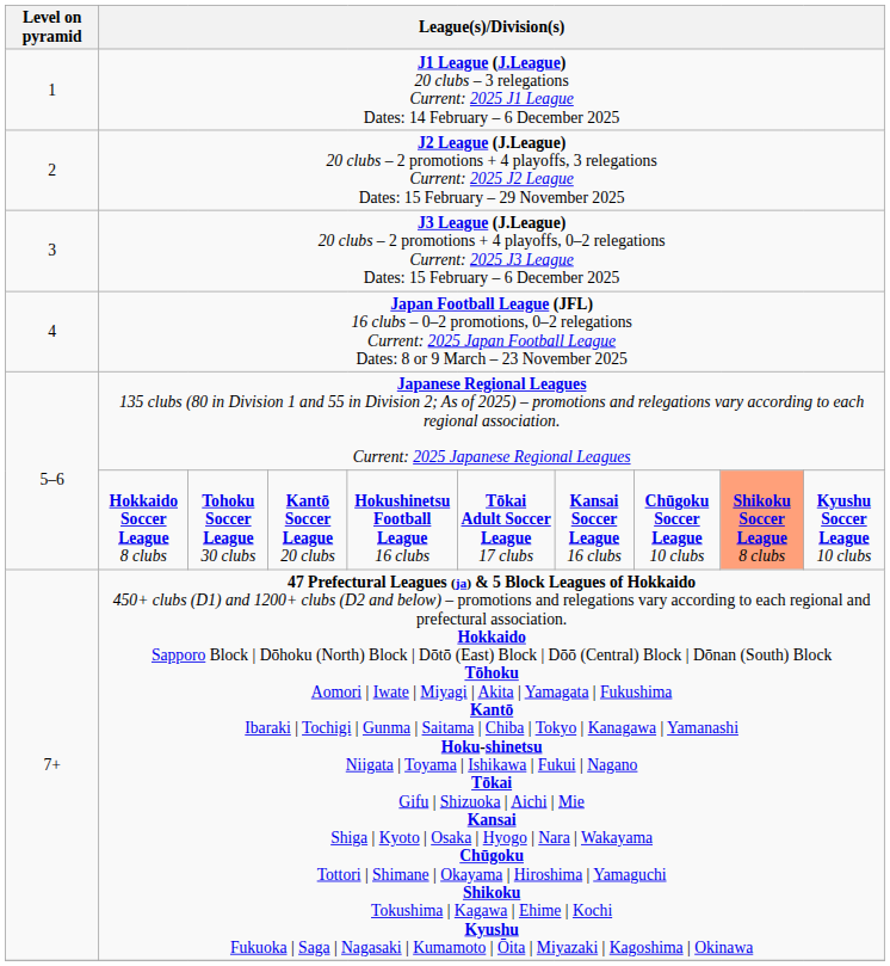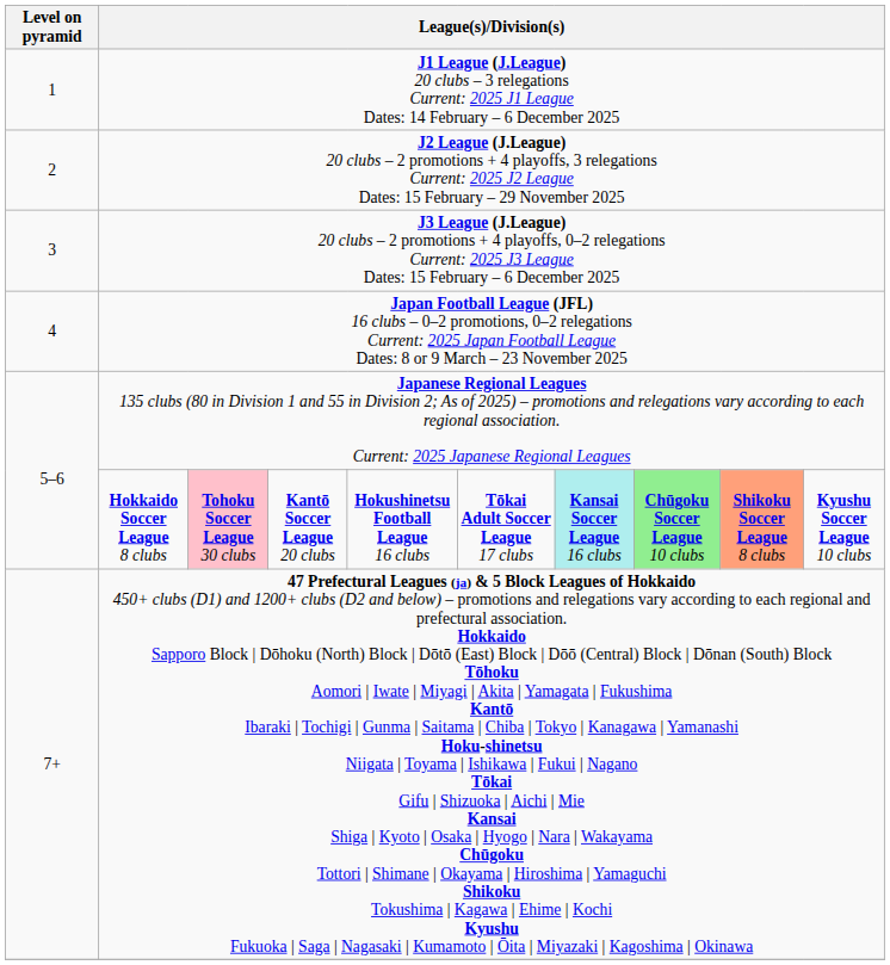Hokkaido Soccer League 8 clubs | column 3: no background -> pink background
Hokkaido Soccer League 8 clubs | column 7: no background -> paleturquoise background
Hokkaido Soccer League 8 clubs | column 8: no background -> lightgreen background
